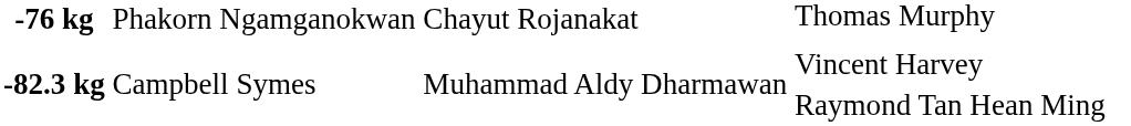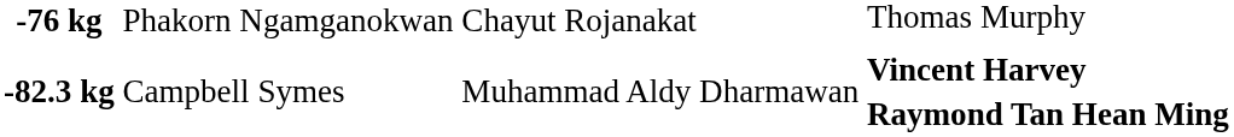Vincent Harvey | column 4: normal -> bold
Raymond Tan Hean Ming | column 4: normal -> bold
